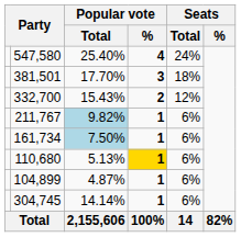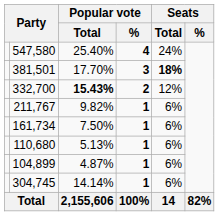381,501 | Seats / Total: normal -> bold
332,700 | Popular vote / Total: normal -> bold
211,767 | Popular vote / Total: lightblue background -> no background
161,734 | Popular vote / Total: lightblue background -> no background
110,680 | Popular vote / %: gold background -> no background
